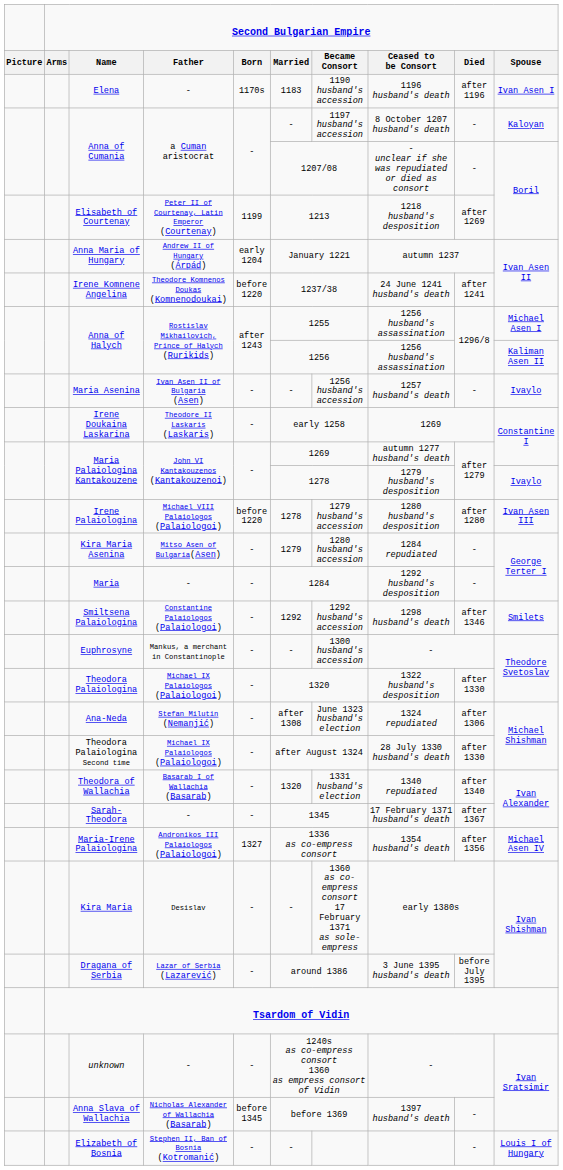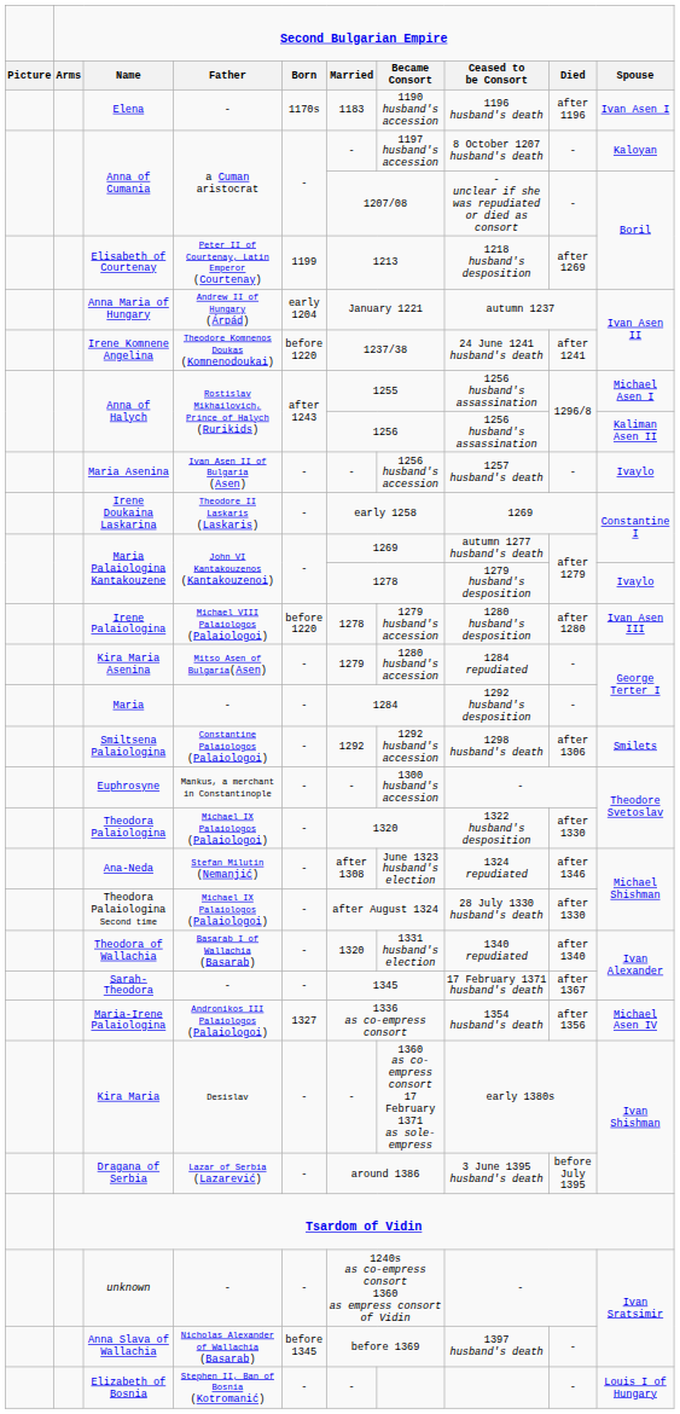Smiltsena Palaiologina | column 9: after 1346 -> after 1306
Ana-Neda | column 9: after 1306 -> after 1346
